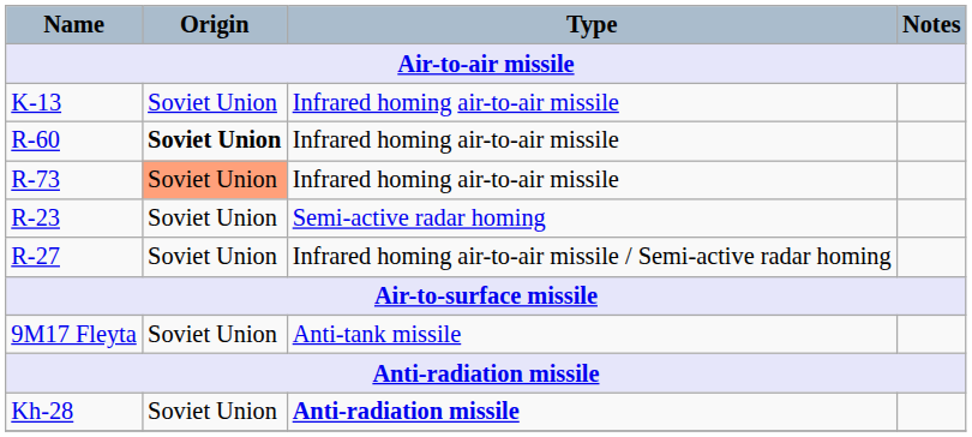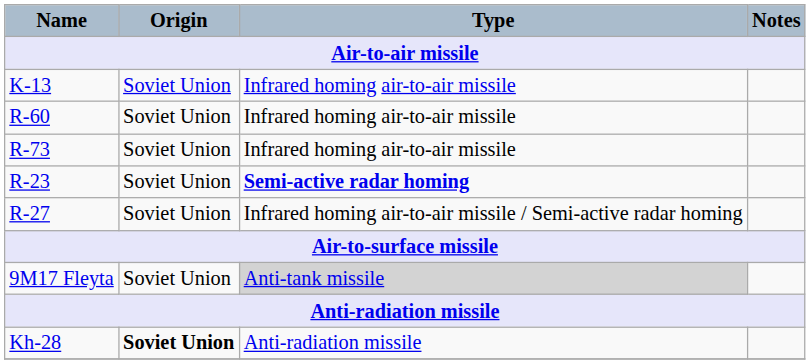R-60 | Origin: bold -> normal
R-73 | Origin: lightsalmon background -> no background
R-23 | Type: normal -> bold
9M17 Fleyta | Type: no background -> lightgrey background
Kh-28 | Origin: normal -> bold
Kh-28 | Type: bold -> normal
